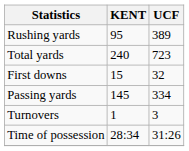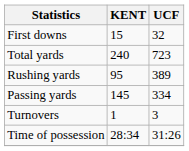rows swapped: First downs <-> Rushing yards
